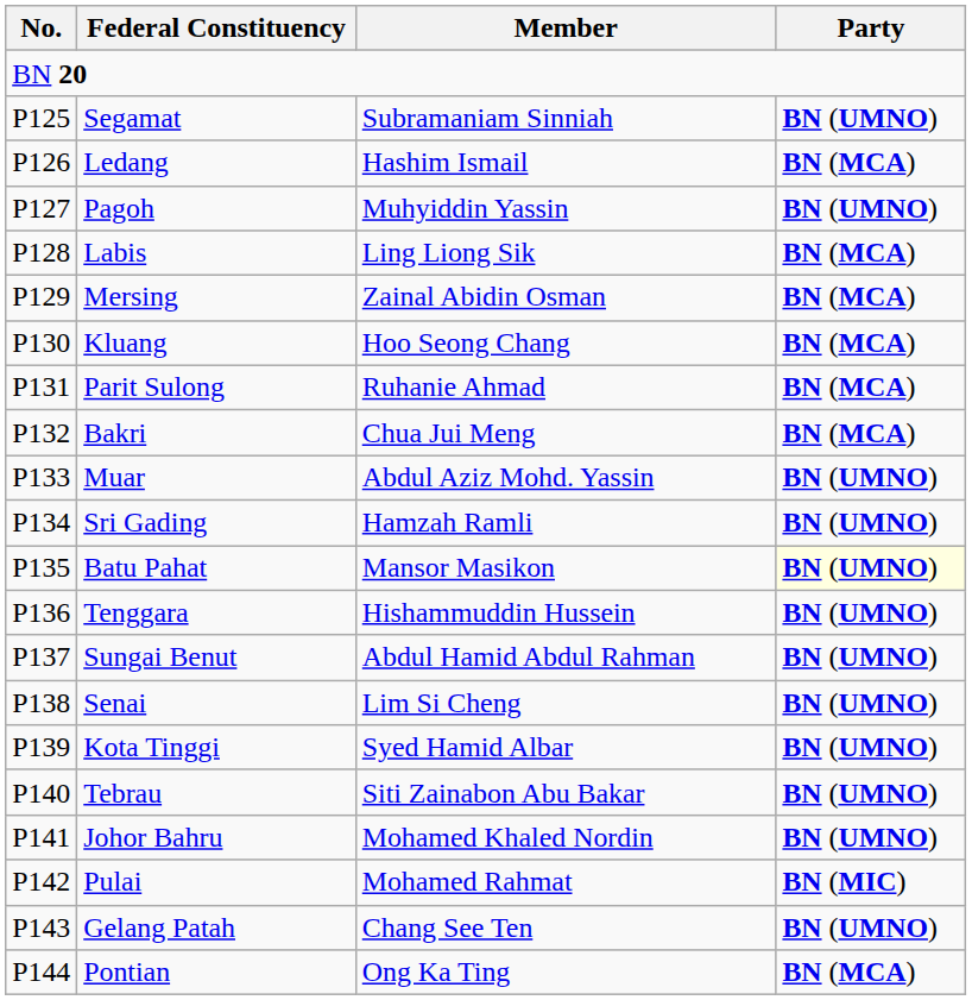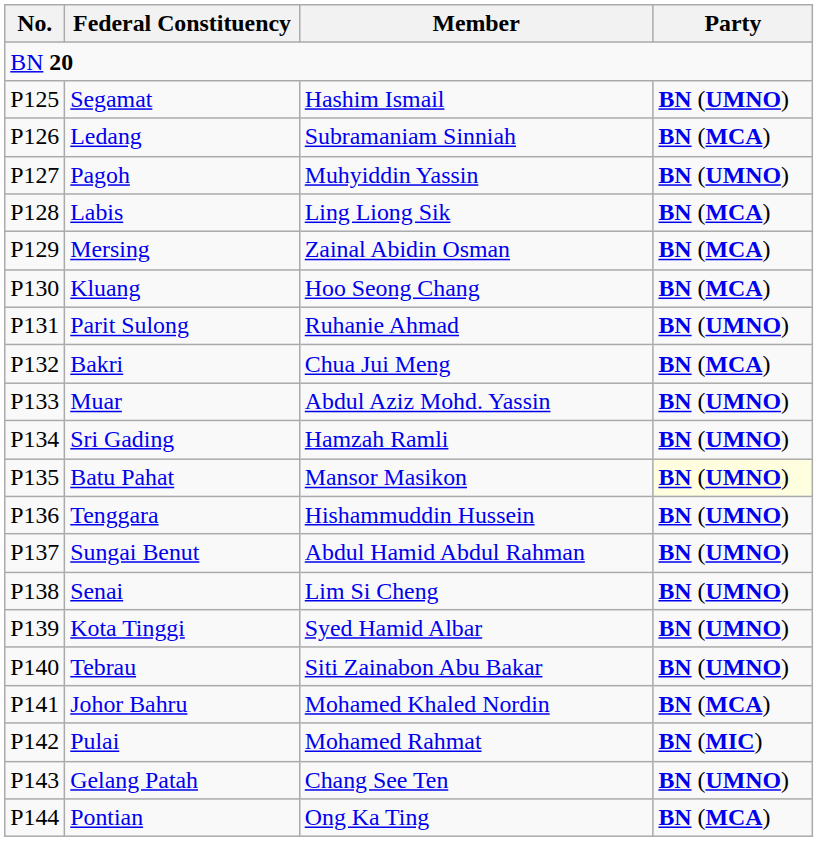Segamat | Member: Subramaniam Sinniah -> Hashim Ismail
Ledang | Member: Hashim Ismail -> Subramaniam Sinniah
Parit Sulong | Party: BN (MCA) -> BN (UMNO)
Johor Bahru | Party: BN (UMNO) -> BN (MCA)
